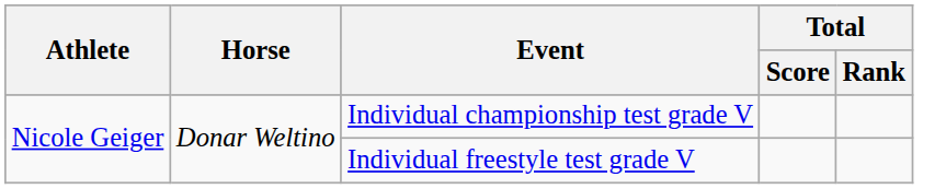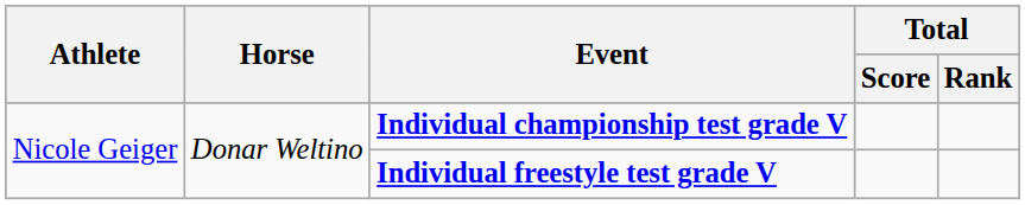Individual championship test grade V | Event: normal -> bold
Individual freestyle test grade V | Event: normal -> bold
